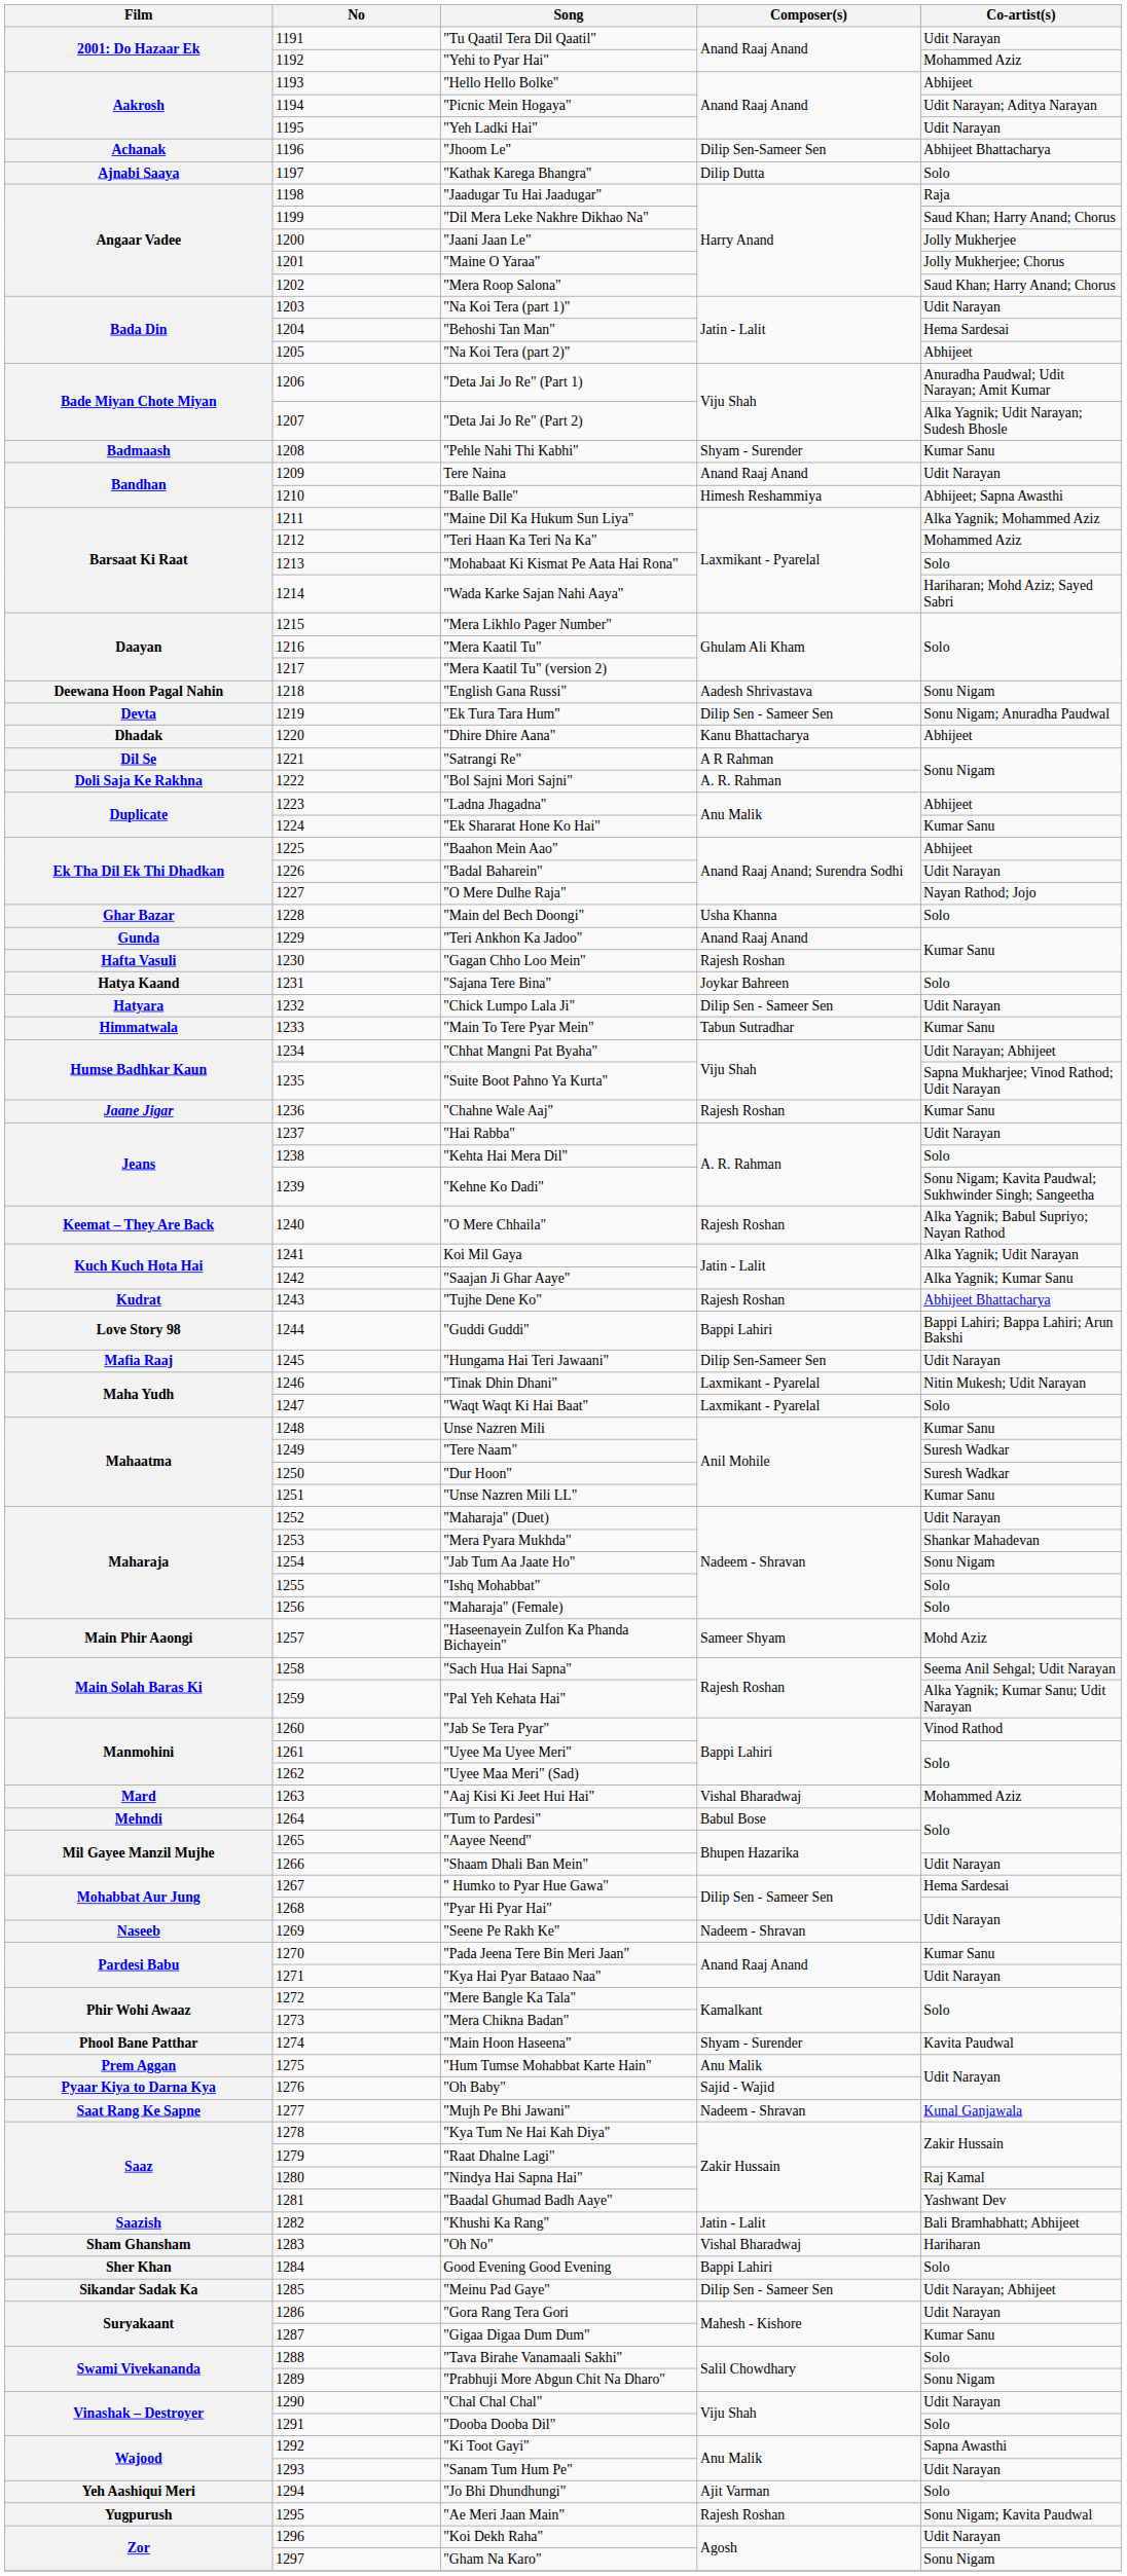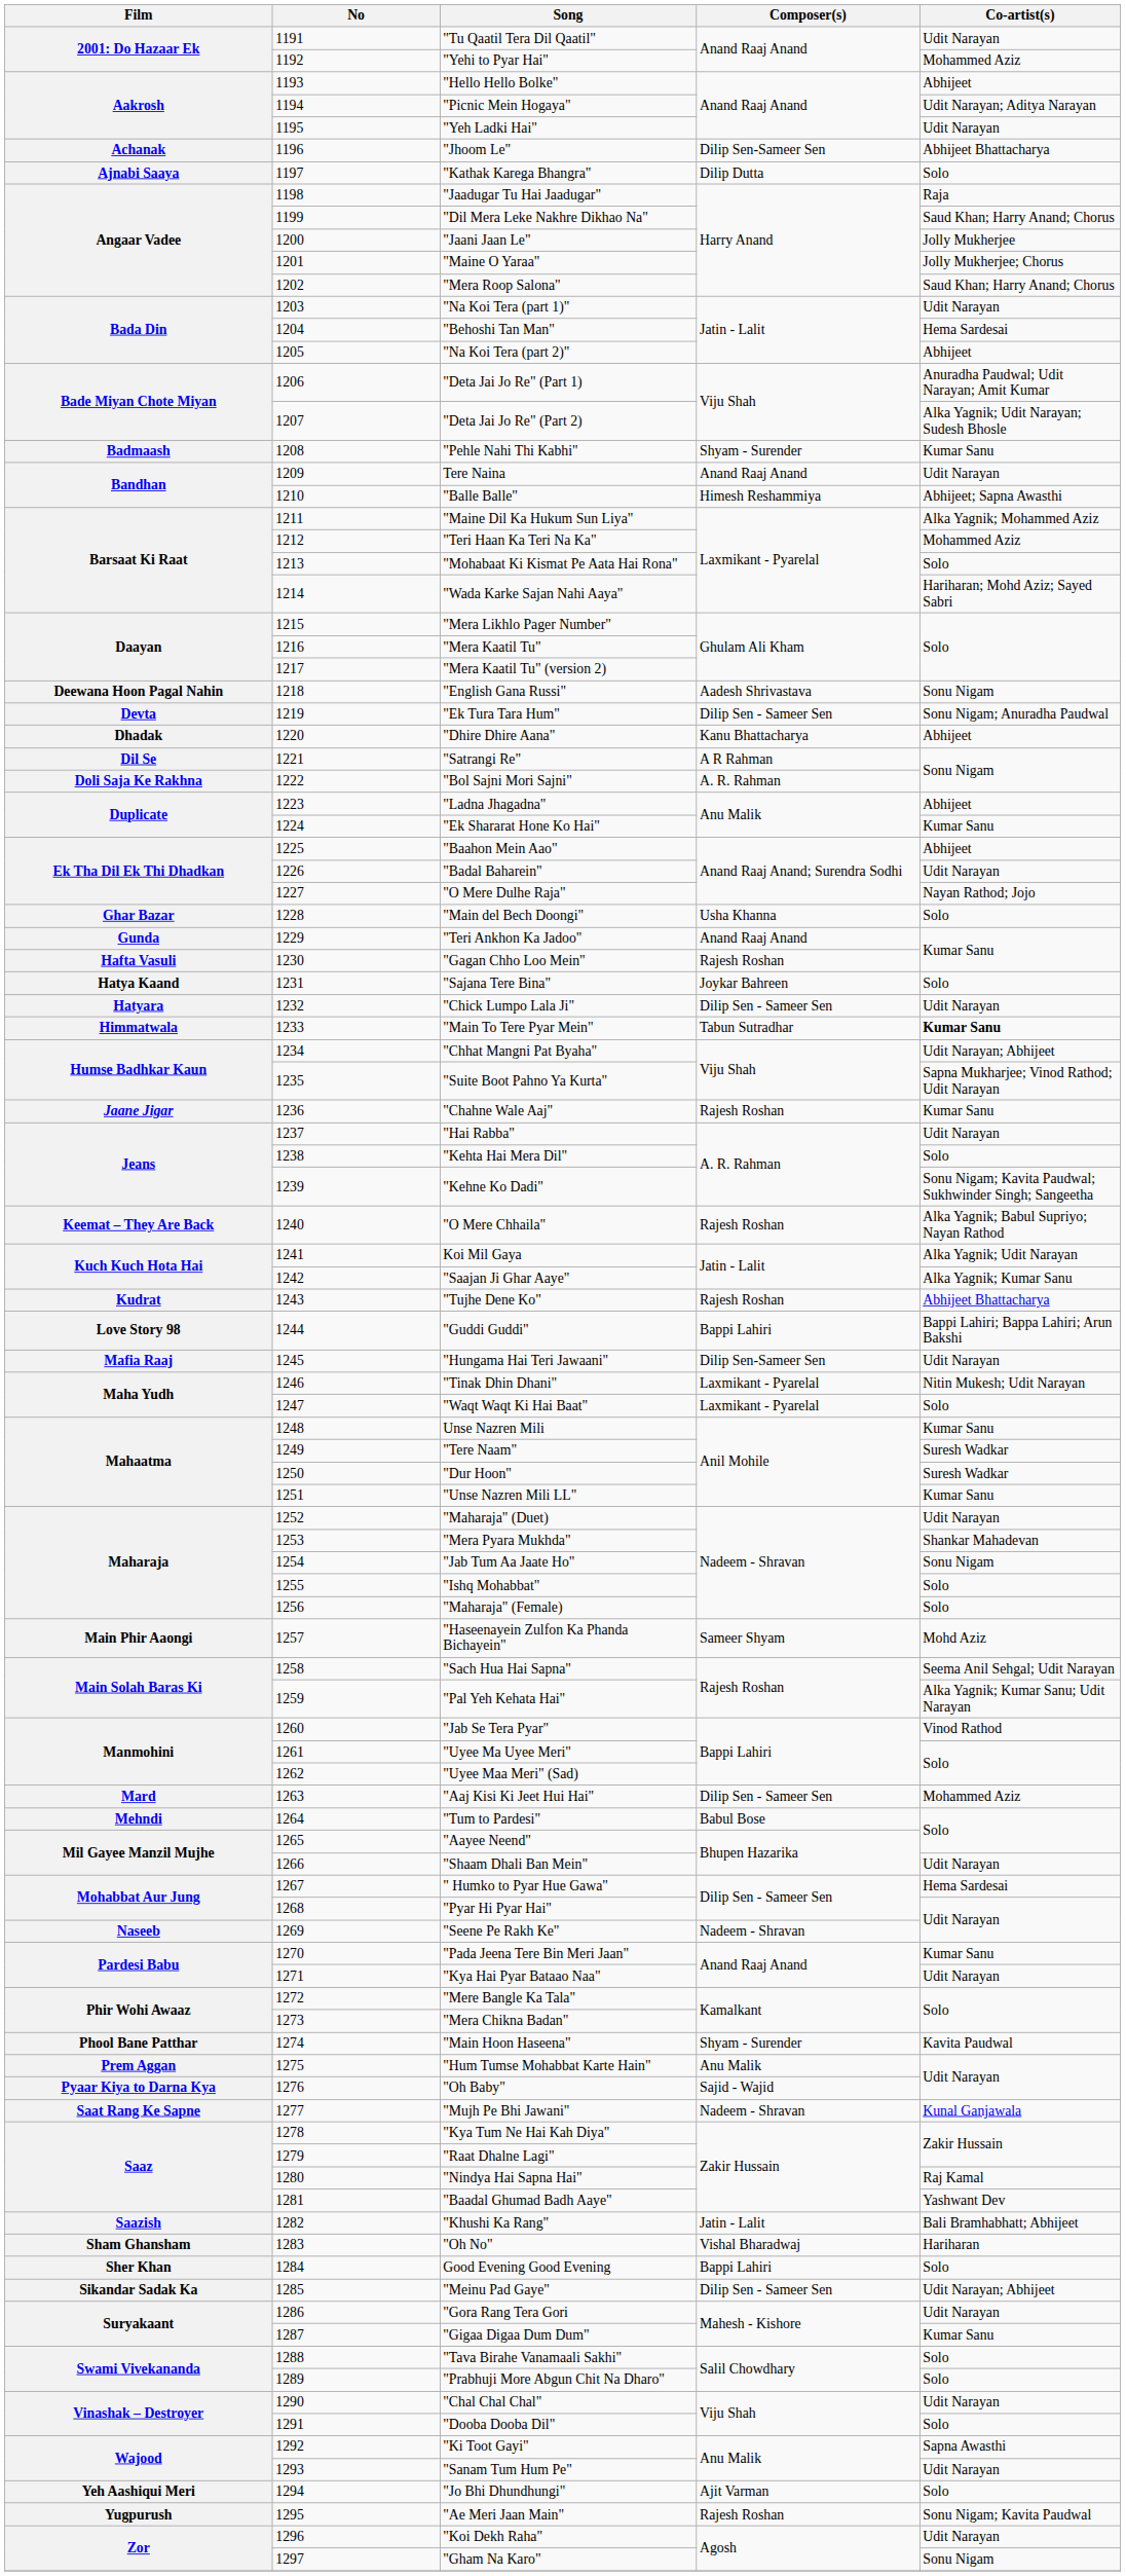"Main To Tere Pyar Mein" | Co-artist(s): normal -> bold
"Aaj Kisi Ki Jeet Hui Hai" | Composer(s): Vishal Bharadwaj -> Dilip Sen - Sameer Sen
"Prabhuji More Abgun Chit Na Dharo" | Co-artist(s): Sonu Nigam -> Solo
